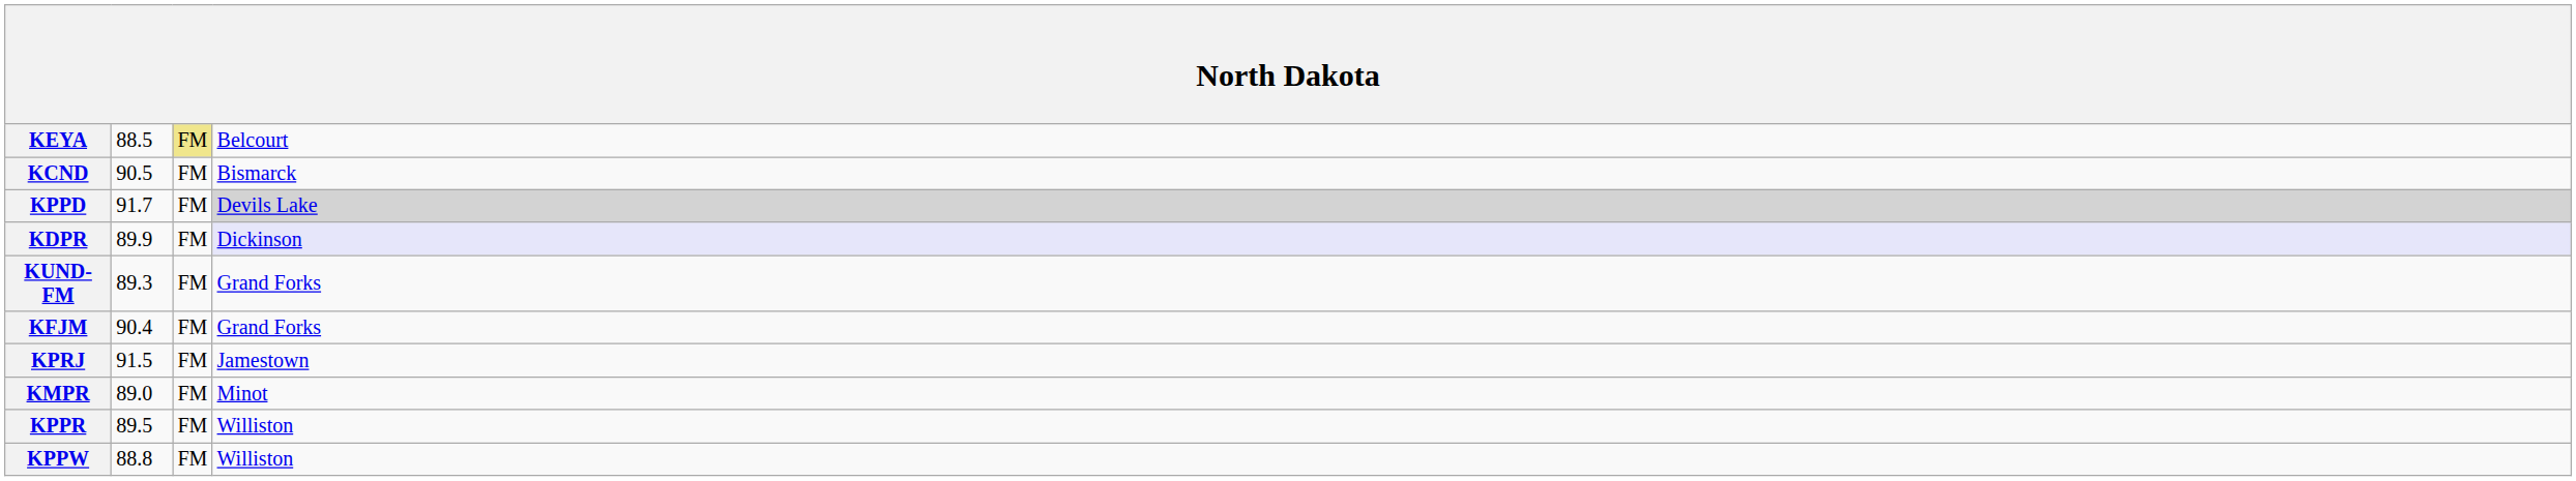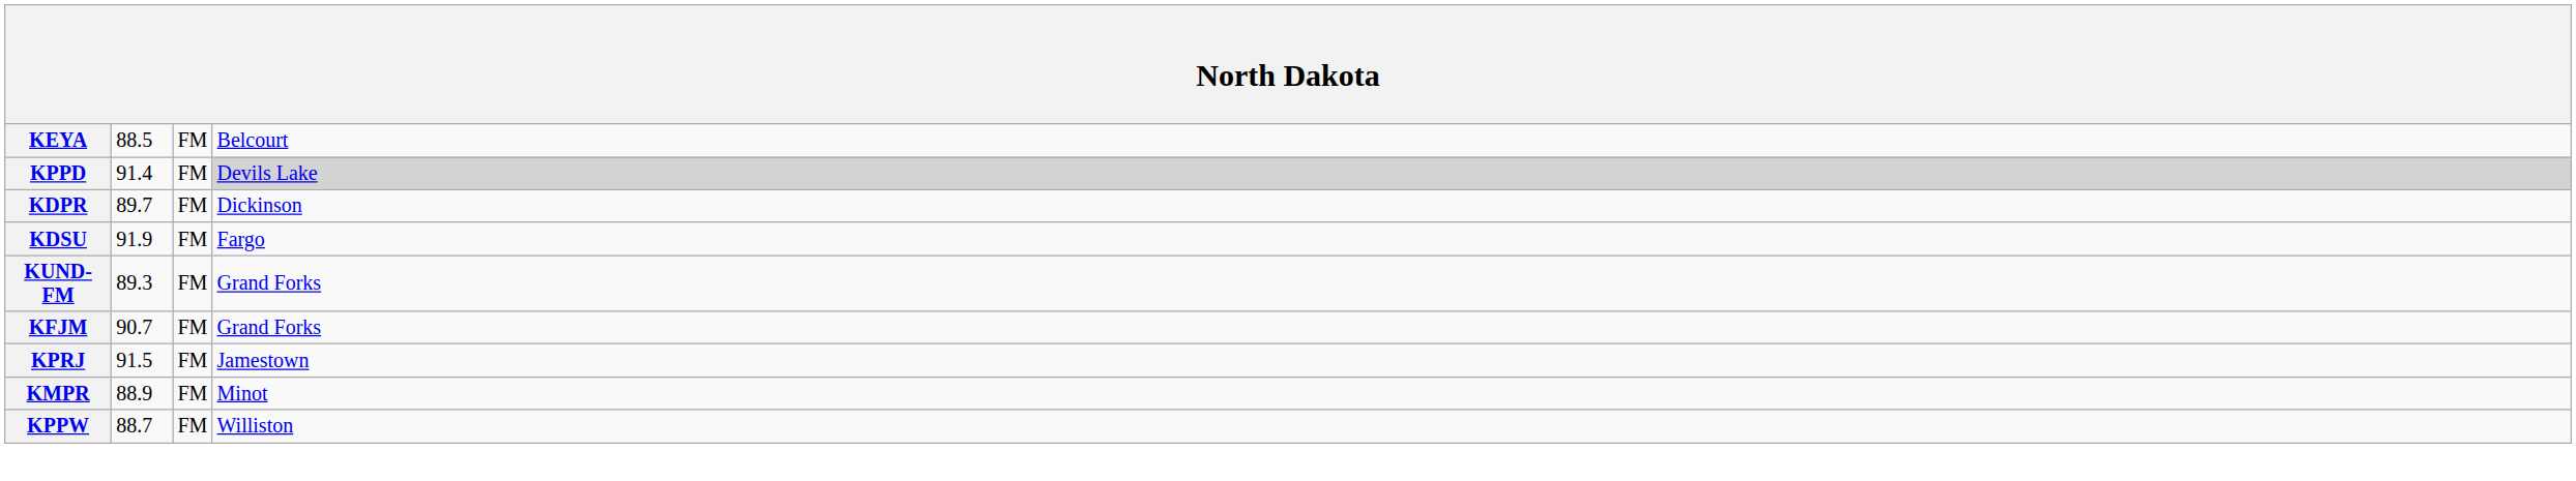KEYA | column 3: khaki background -> no background
- row: KCND | 90.5 | FM | Bismarck
KPPD | column 2: 91.7 -> 91.4
KDPR | column 2: 89.9 -> 89.7
KDPR | column 4: lavender background -> no background
+ row: KDSU | 91.9 | FM | Fargo
KFJM | column 2: 90.4 -> 90.7
KMPR | column 2: 89.0 -> 88.9
- row: KPPR | 89.5 | FM | Williston
KPPW | column 2: 88.8 -> 88.7
